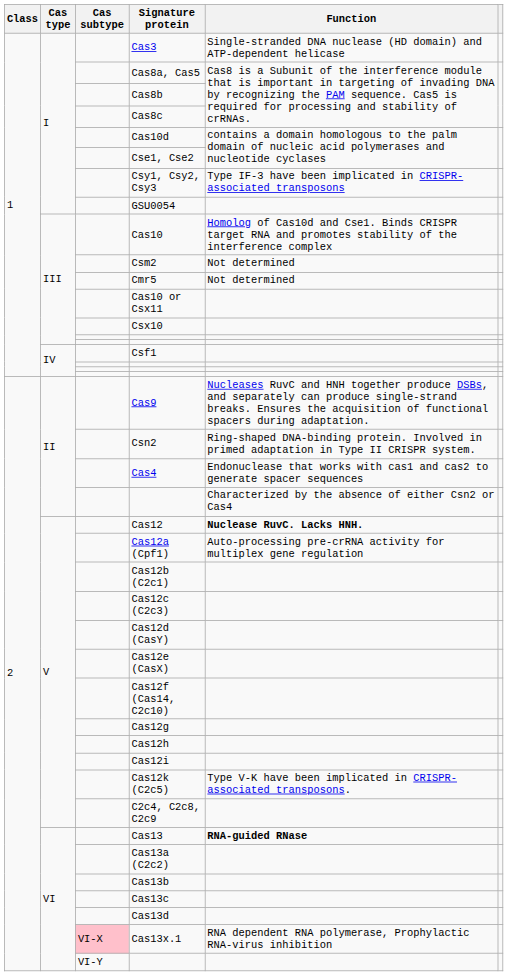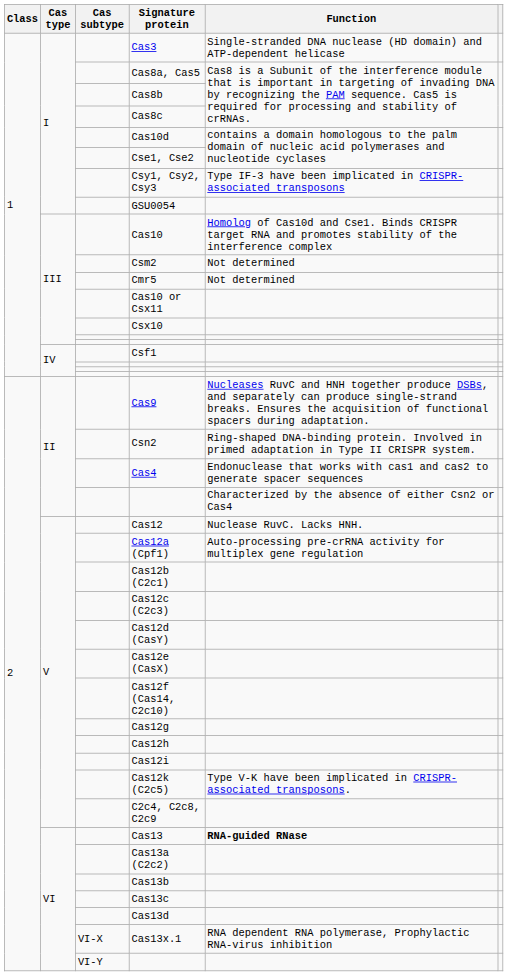Cas12 | Function: bold -> normal
Cas13x.1 | Cas subtype: pink background -> no background
